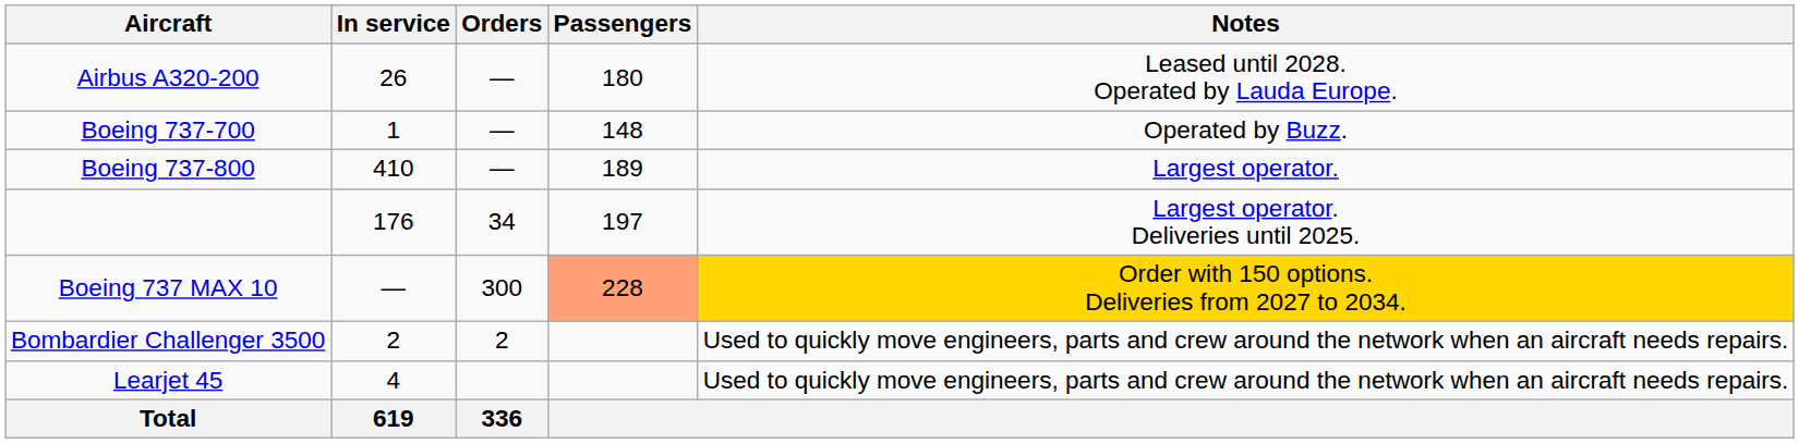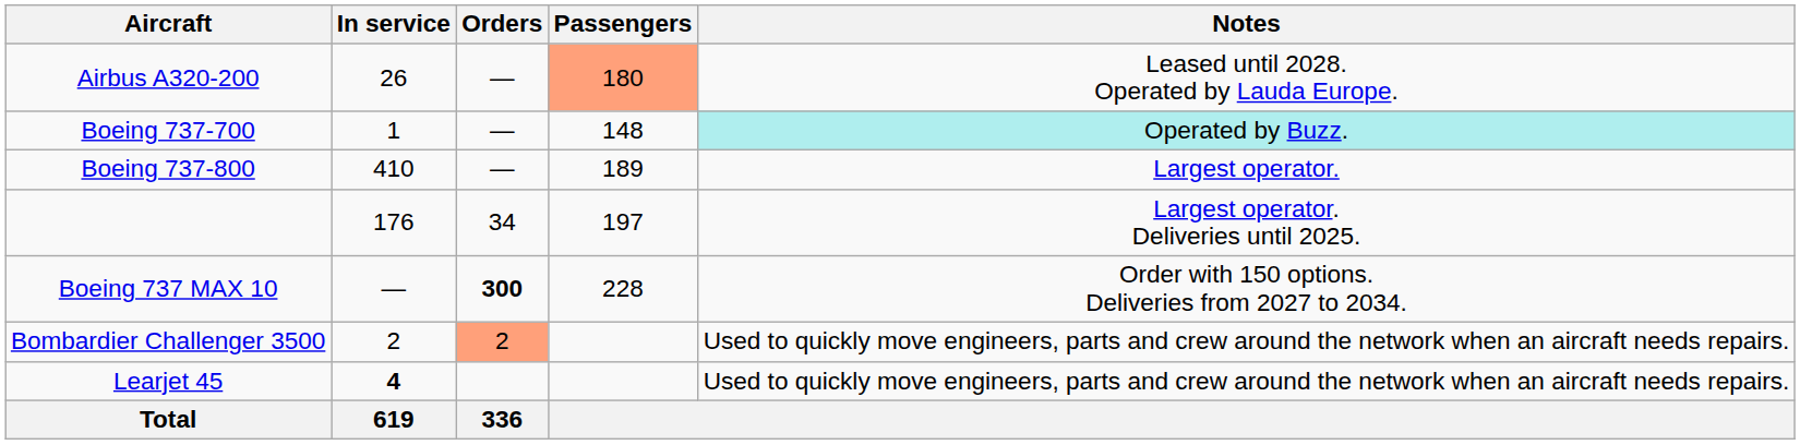Airbus A320-200 | Passengers: no background -> lightsalmon background
Boeing 737-700 | Notes: no background -> paleturquoise background
Boeing 737 MAX 10 | Orders: normal -> bold
Boeing 737 MAX 10 | Passengers: lightsalmon background -> no background
Boeing 737 MAX 10 | Notes: gold background -> no background
Bombardier Challenger 3500 | Orders: no background -> lightsalmon background
Learjet 45 | In service: normal -> bold
